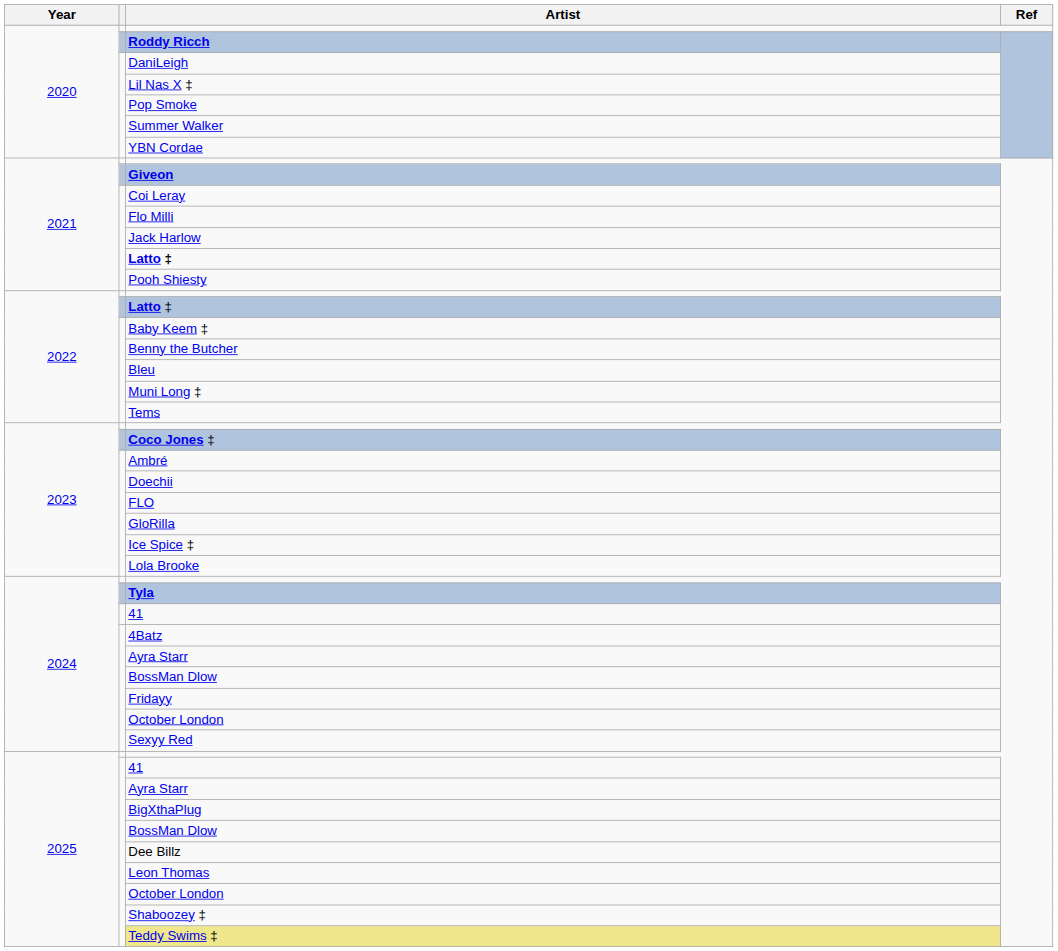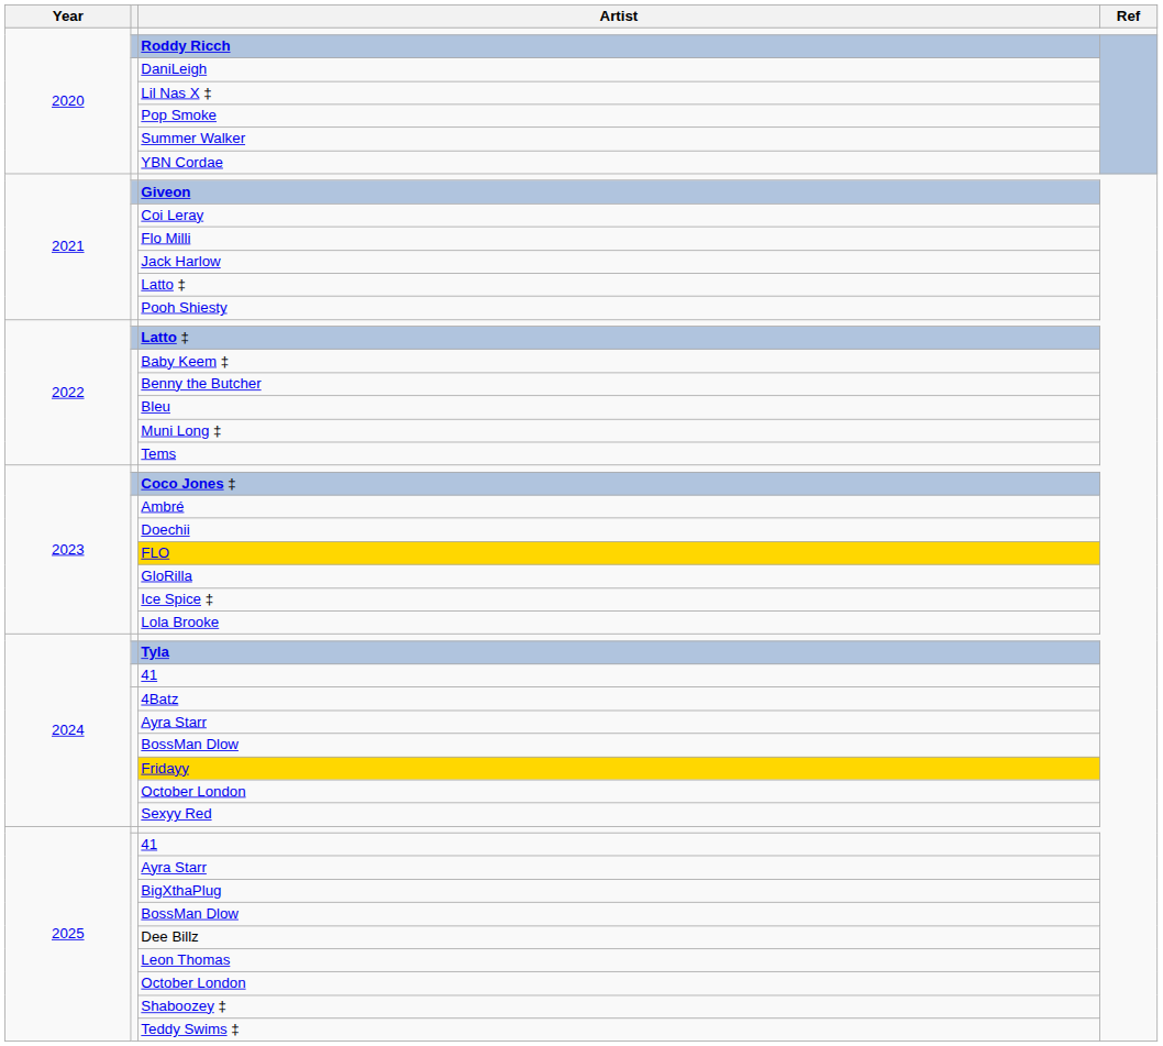2021 / Latto ‡ | Artist: bold -> normal
FLO | Artist: no background -> gold background
Fridayy | Artist: no background -> gold background
Teddy Swims ‡ | Artist: khaki background -> no background
